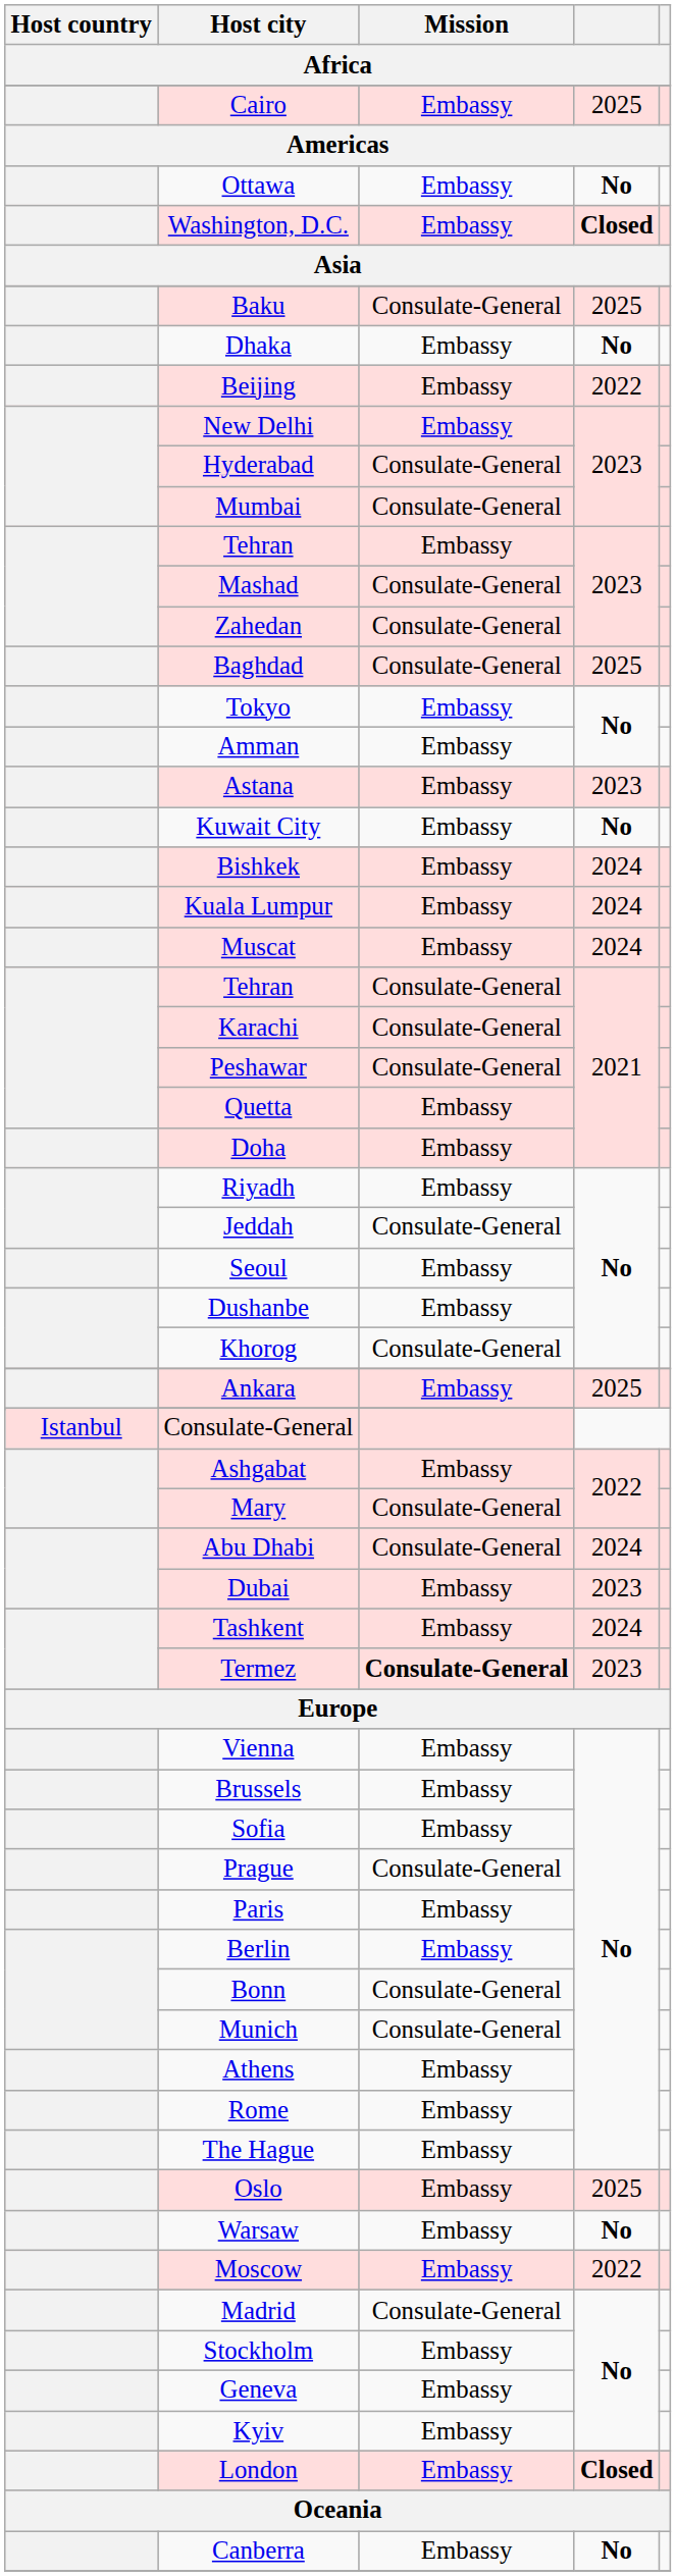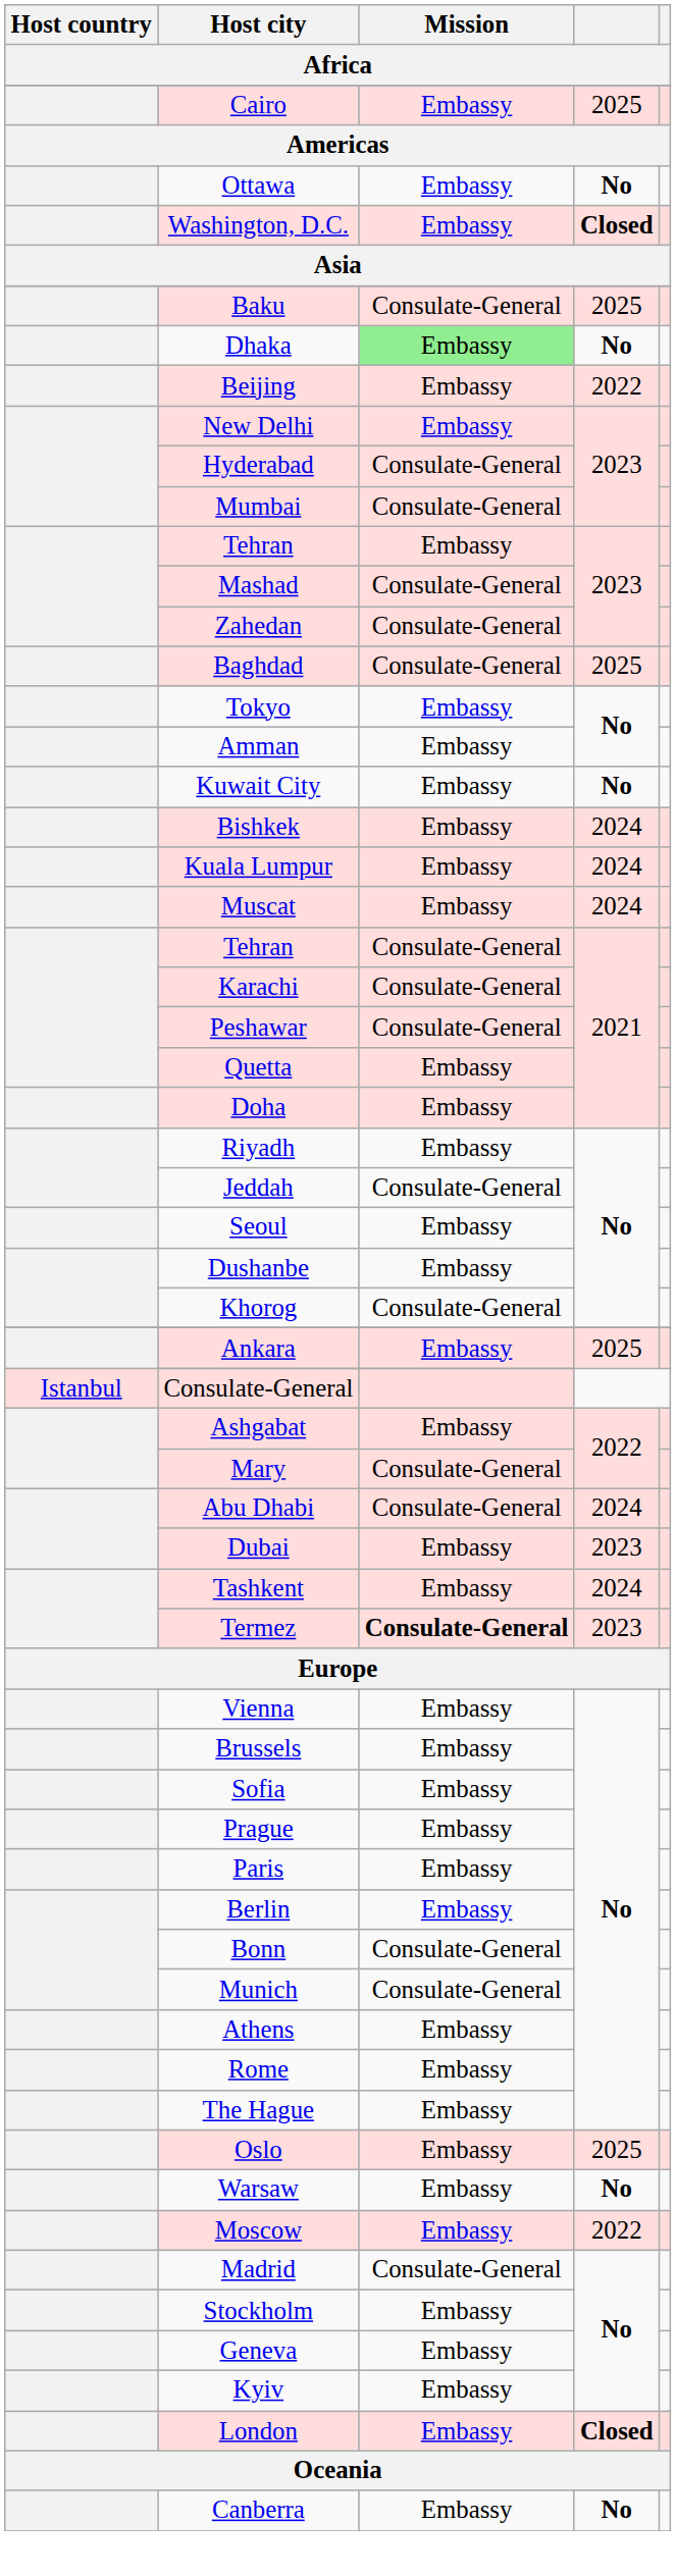Dhaka | Mission: no background -> lightgreen background
- row: Astana | Embassy | 2023
Prague | Mission: Consulate-General -> Embassy
